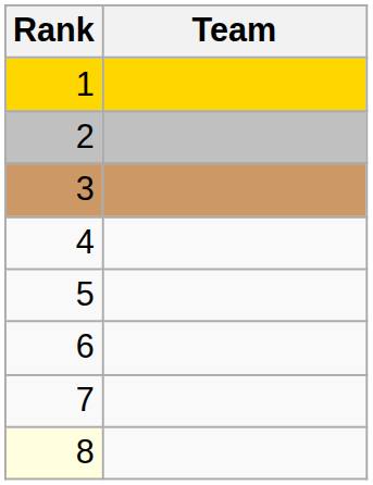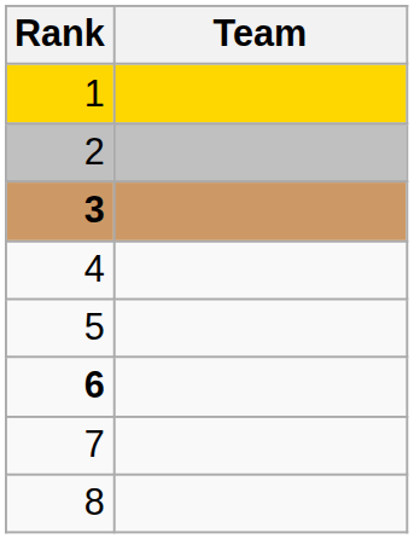3 | Rank: normal -> bold
6 | Rank: normal -> bold
8 | Rank: lightyellow background -> no background
